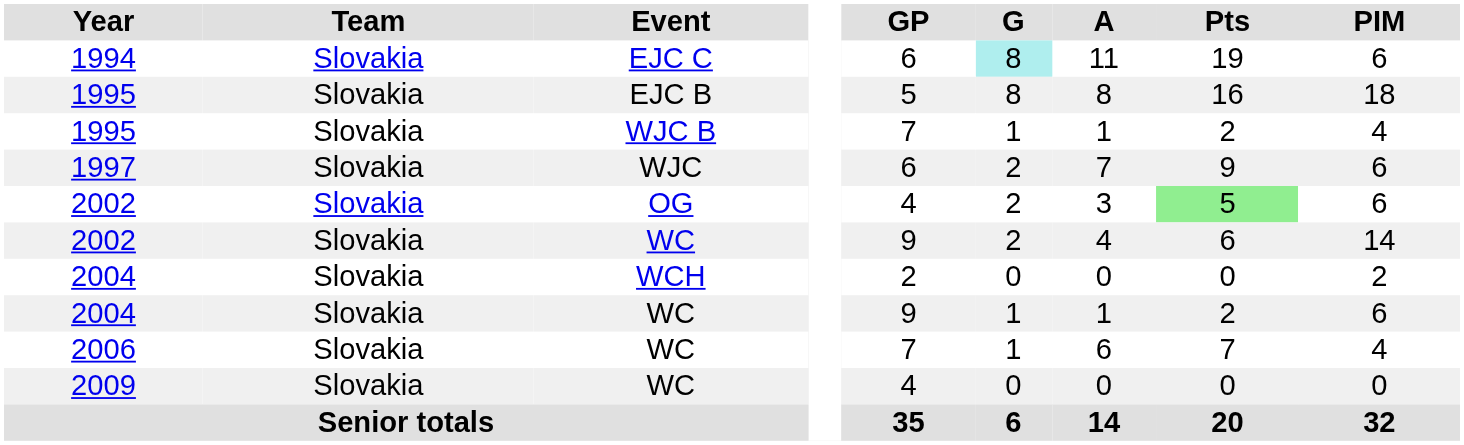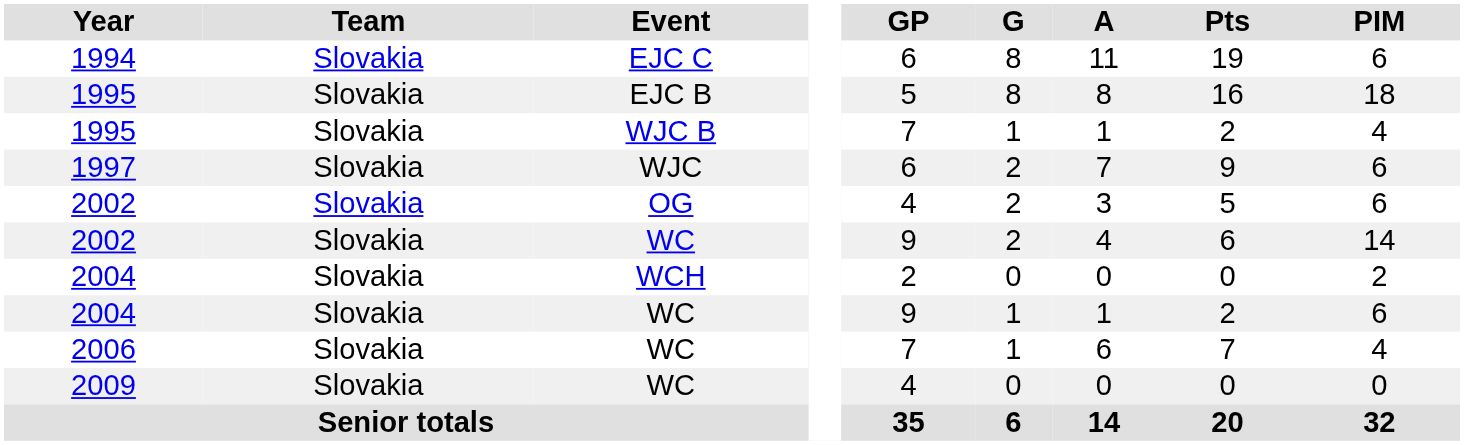1994 | G: paleturquoise background -> no background
2002 / OG | Pts: lightgreen background -> no background
